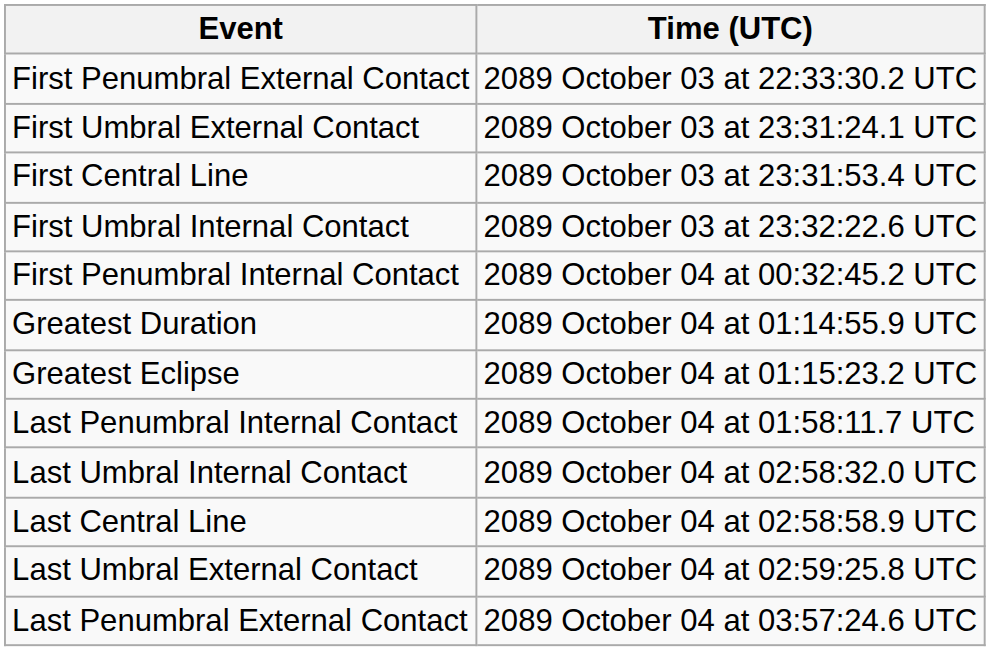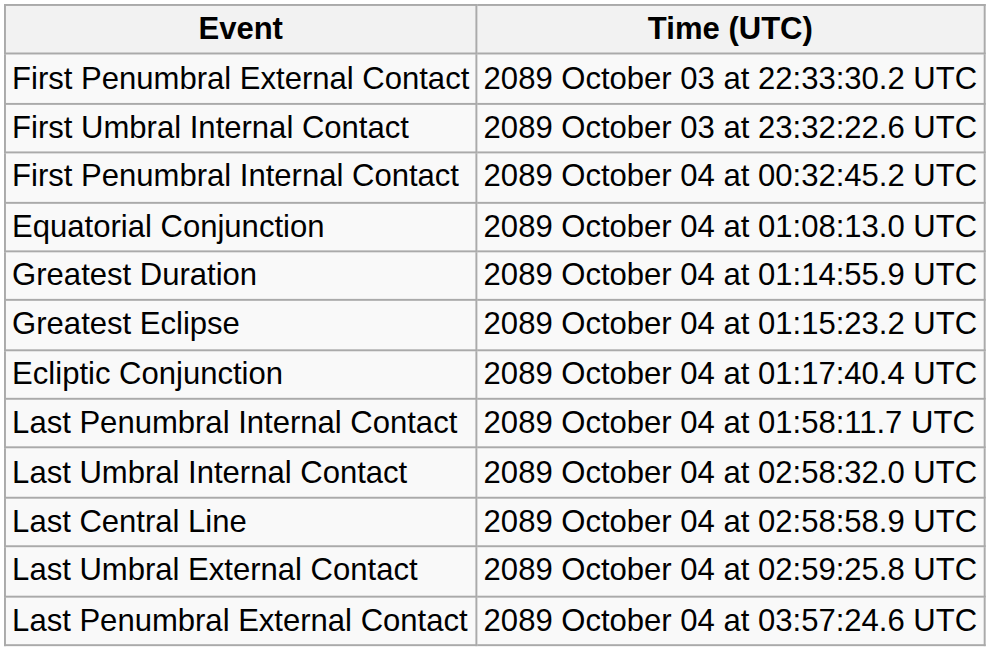- row: First Umbral External Contact | 2089 October 03 at 23:31:24.1 UTC
- row: First Central Line | 2089 October 03 at 23:31:53.4 UTC
+ row: Equatorial Conjunction | 2089 October 04 at 01:08:13.0 UTC
+ row: Ecliptic Conjunction | 2089 October 04 at 01:17:40.4 UTC
